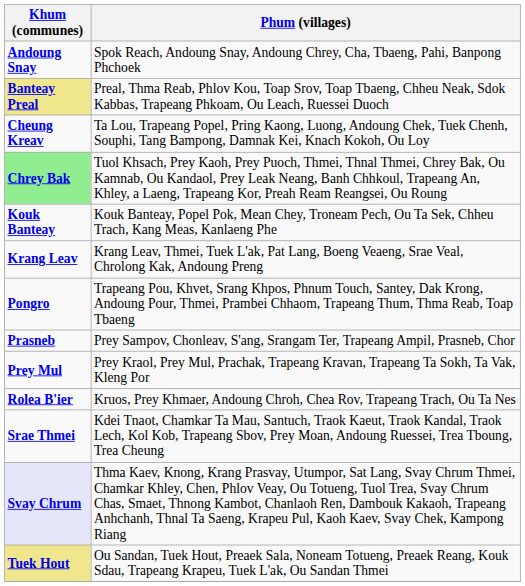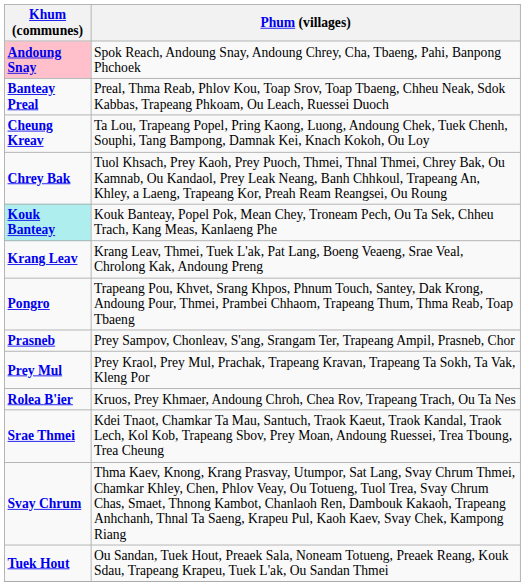Andoung Snay | Khum (communes): no background -> pink background
Banteay Preal | Khum (communes): khaki background -> no background
Chrey Bak | Khum (communes): lightgreen background -> no background
Kouk Banteay | Khum (communes): no background -> paleturquoise background
Svay Chrum | Khum (communes): lavender background -> no background
Tuek Hout | Khum (communes): khaki background -> no background
